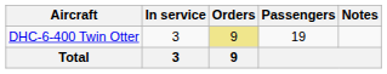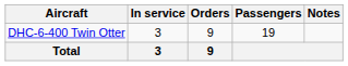DHC-6-400 Twin Otter | Orders: khaki background -> no background
